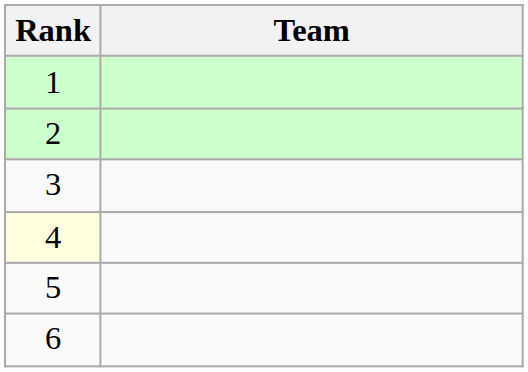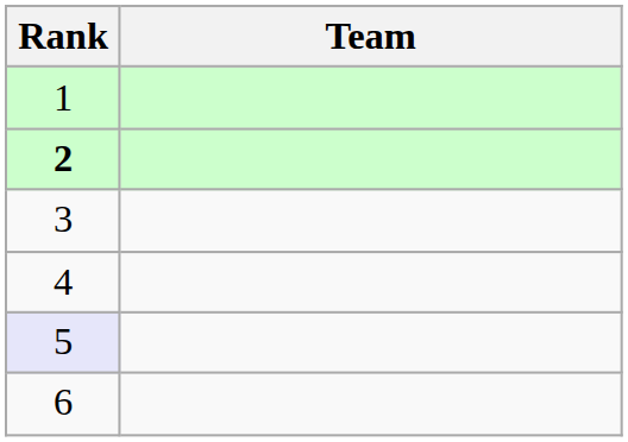2 | Rank: normal -> bold
4 | Rank: lightyellow background -> no background
5 | Rank: no background -> lavender background
